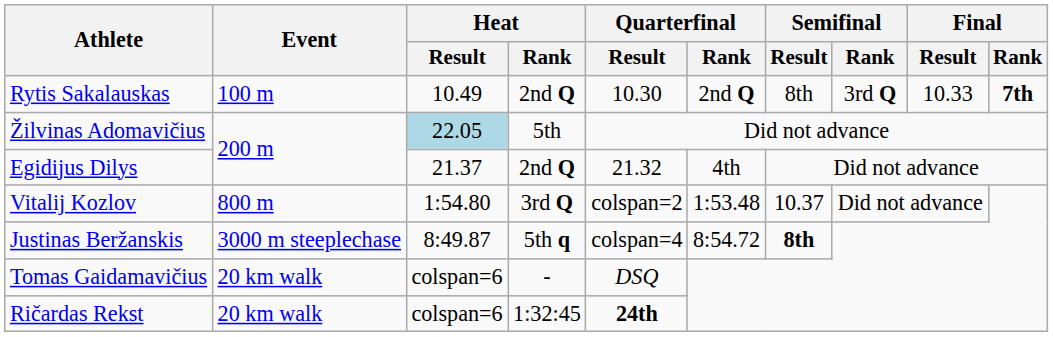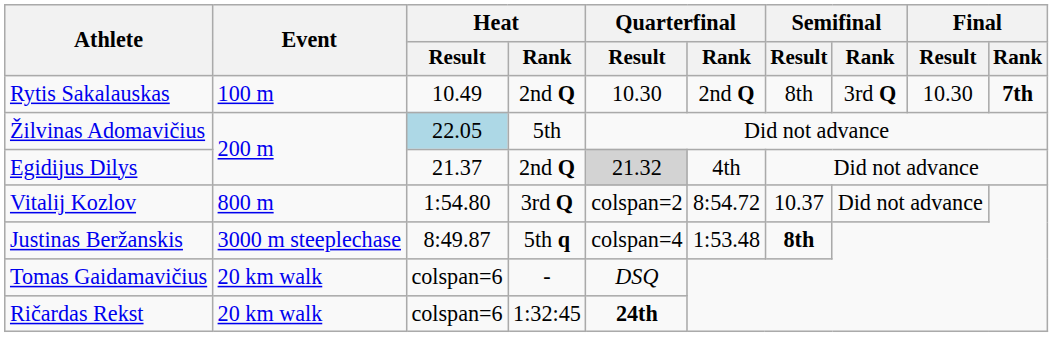Rytis Sakalauskas | Final / Result: 10.33 -> 10.30
Egidijus Dilys | Quarterfinal / Result: no background -> lightgrey background
Vitalij Kozlov | Quarterfinal / Rank: 1:53.48 -> 8:54.72
Justinas Beržanskis | Quarterfinal / Rank: 8:54.72 -> 1:53.48
